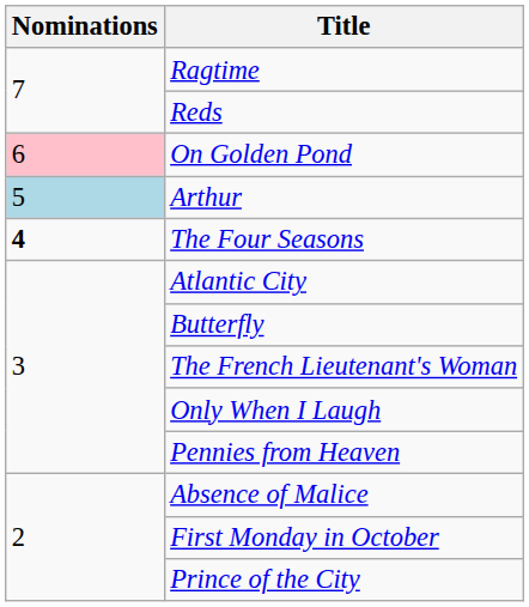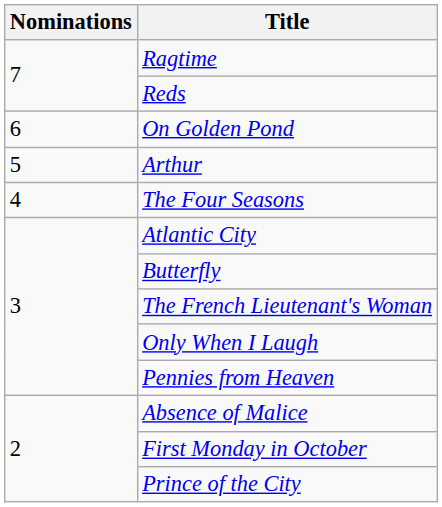On Golden Pond | Nominations: pink background -> no background
Arthur | Nominations: lightblue background -> no background
The Four Seasons | Nominations: bold -> normal
